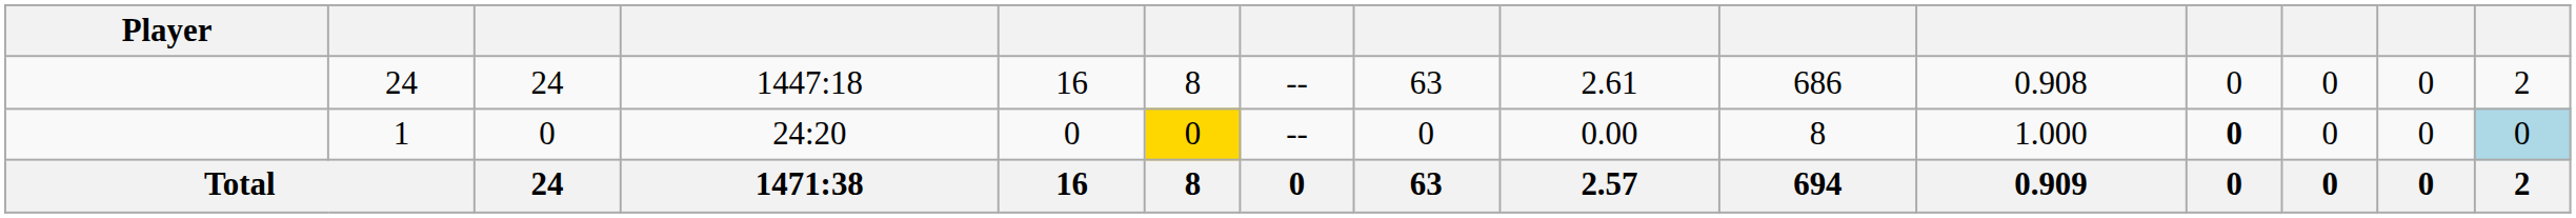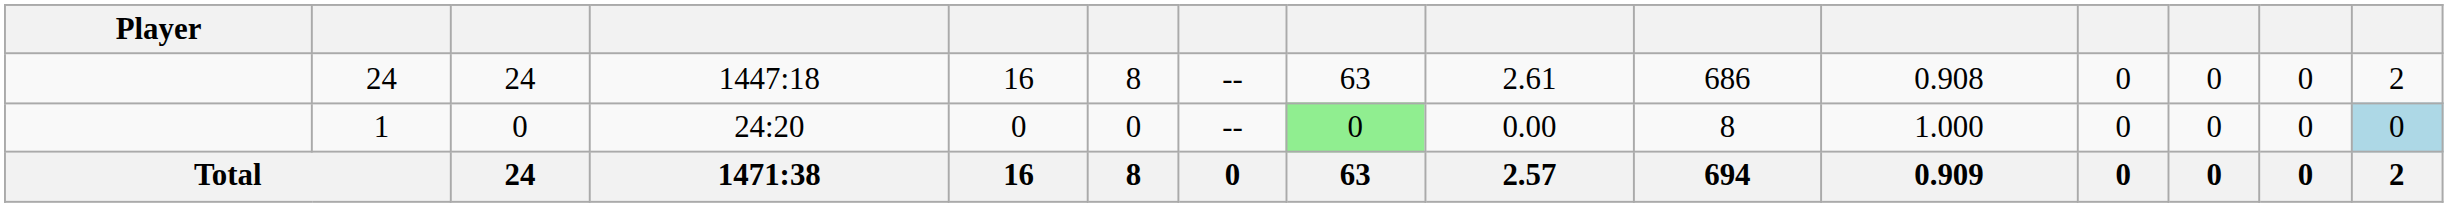1 | column 6: gold background -> no background
1 | column 8: no background -> lightgreen background
1 | column 12: bold -> normal
